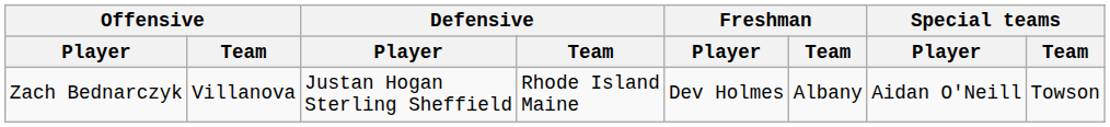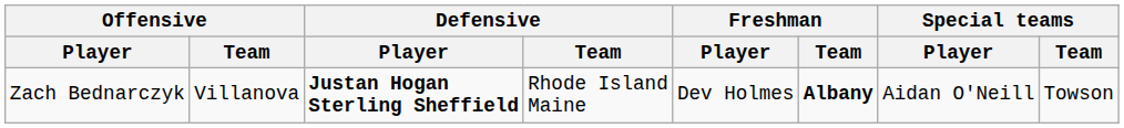Zach Bednarczyk | Defensive / Player: normal -> bold
Zach Bednarczyk | Freshman / Team: normal -> bold
